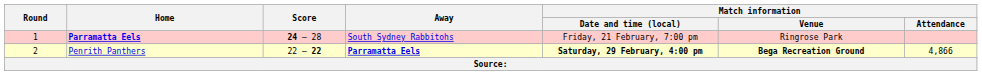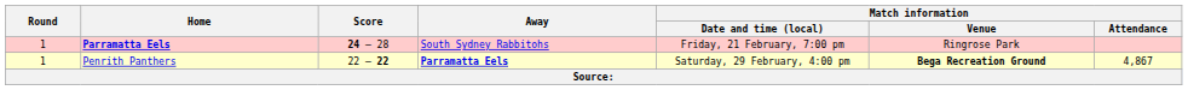Penrith Panthers | Round: 2 -> 1
Penrith Panthers | Match information / Date and time (local): bold -> normal
Penrith Panthers | Match information / Attendance: 4,866 -> 4,867
